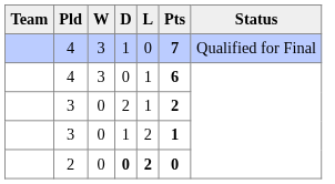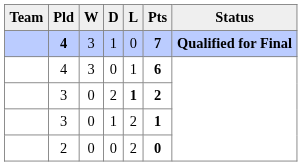row 2 | Pld: normal -> bold
row 2 | Status: normal -> bold
row 4 | L: normal -> bold
row 6 | D: bold -> normal
row 6 | L: bold -> normal
